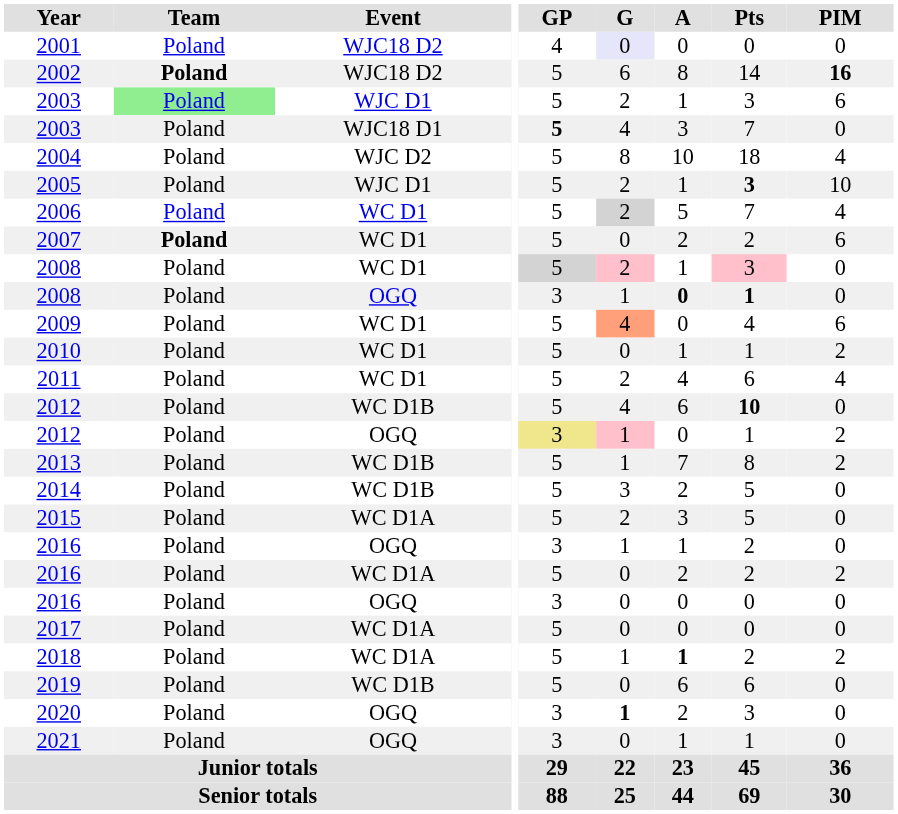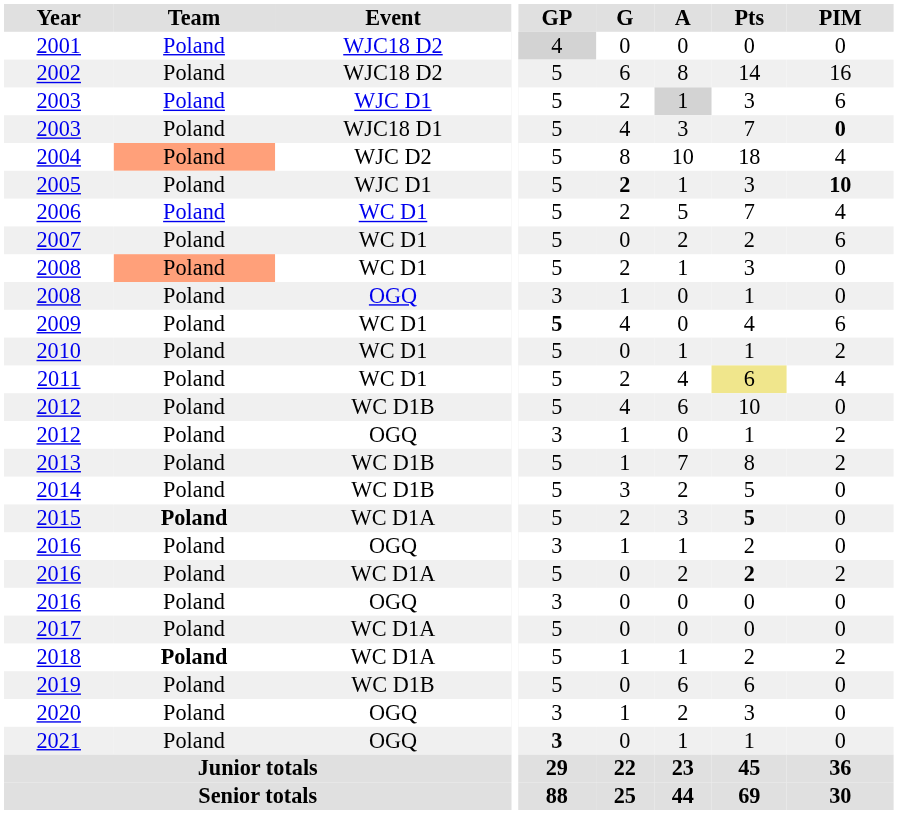2001 | GP: no background -> lightgrey background
2001 | G: lavender background -> no background
2002 | Team: bold -> normal
2002 | PIM: bold -> normal
2003 / WJC D1 | Team: lightgreen background -> no background
2003 / WJC D1 | A: no background -> lightgrey background
2003 / WJC18 D1 | GP: bold -> normal
2003 / WJC18 D1 | PIM: normal -> bold
2004 | Team: no background -> lightsalmon background
2005 | G: normal -> bold
2005 | Pts: bold -> normal
2005 | PIM: normal -> bold
2006 | G: lightgrey background -> no background
2007 | Team: bold -> normal
2008 / WC D1 | Team: no background -> lightsalmon background
2008 / WC D1 | GP: lightgrey background -> no background
2008 / WC D1 | G: pink background -> no background
2008 / WC D1 | Pts: pink background -> no background
2008 / OGQ | A: bold -> normal
2008 / OGQ | Pts: bold -> normal
2009 | GP: normal -> bold
2009 | G: lightsalmon background -> no background
2011 | Pts: no background -> khaki background
2012 / WC D1B | Pts: bold -> normal
2012 / OGQ | GP: khaki background -> no background
2012 / OGQ | G: pink background -> no background
2015 | Team: normal -> bold
2015 | Pts: normal -> bold
2016 / WC D1A | Pts: normal -> bold
2018 | Team: normal -> bold
2018 | A: bold -> normal
2020 | G: bold -> normal
2021 | GP: normal -> bold
